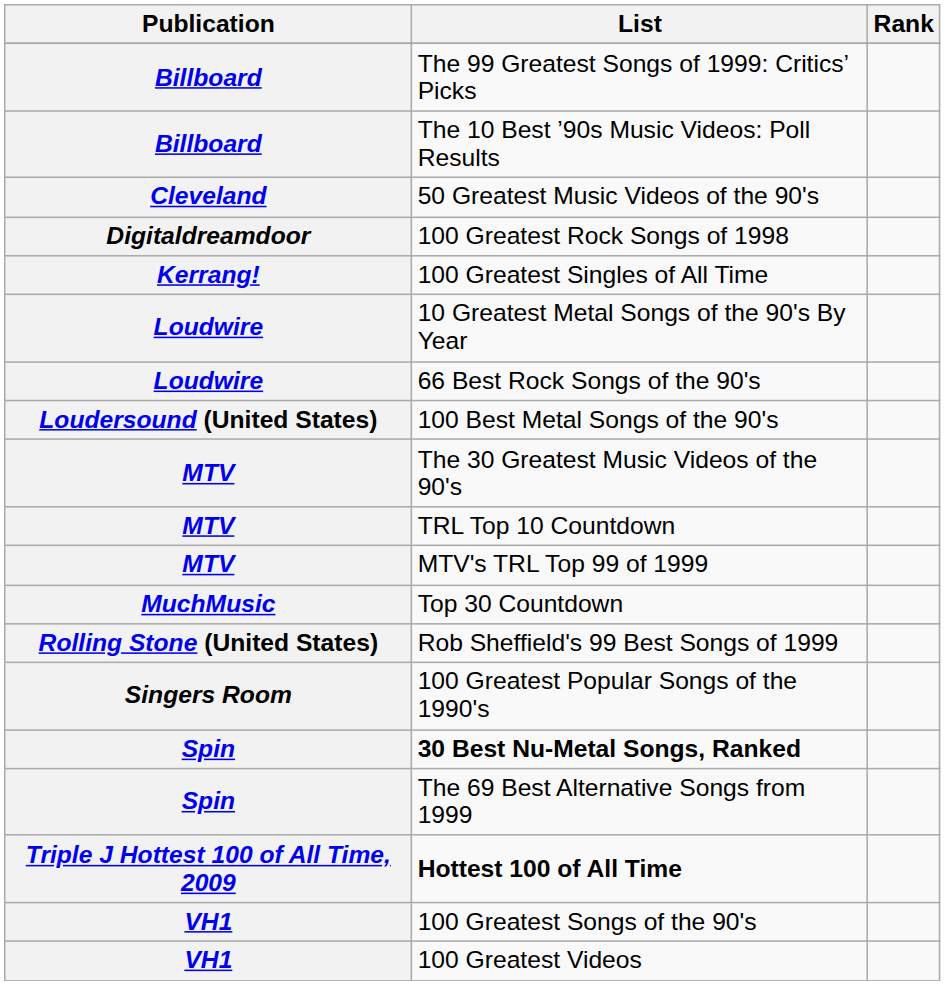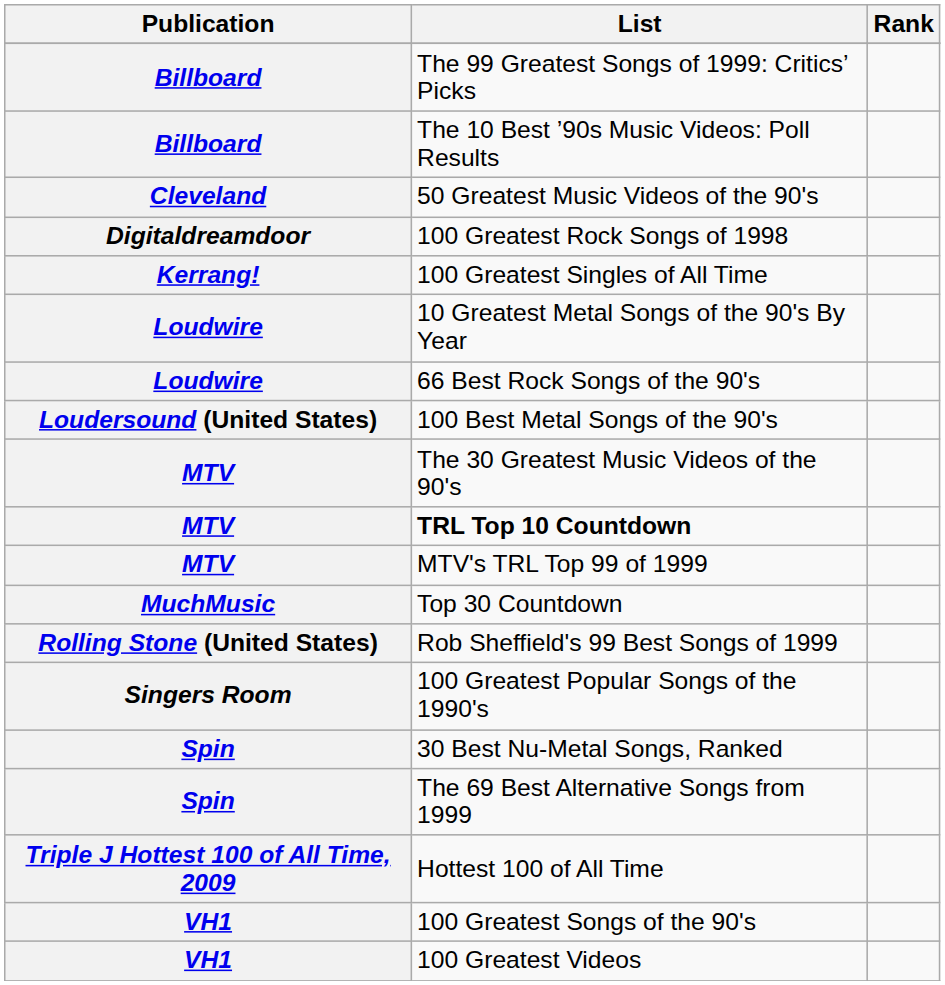TRL Top 10 Countdown | List: normal -> bold
30 Best Nu-Metal Songs, Ranked | List: bold -> normal
Hottest 100 of All Time | List: bold -> normal
